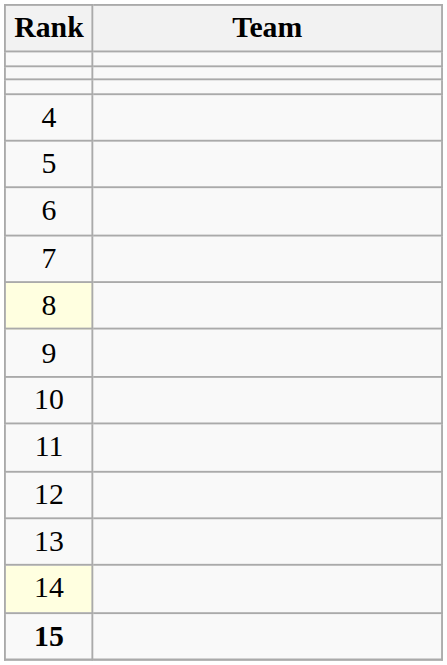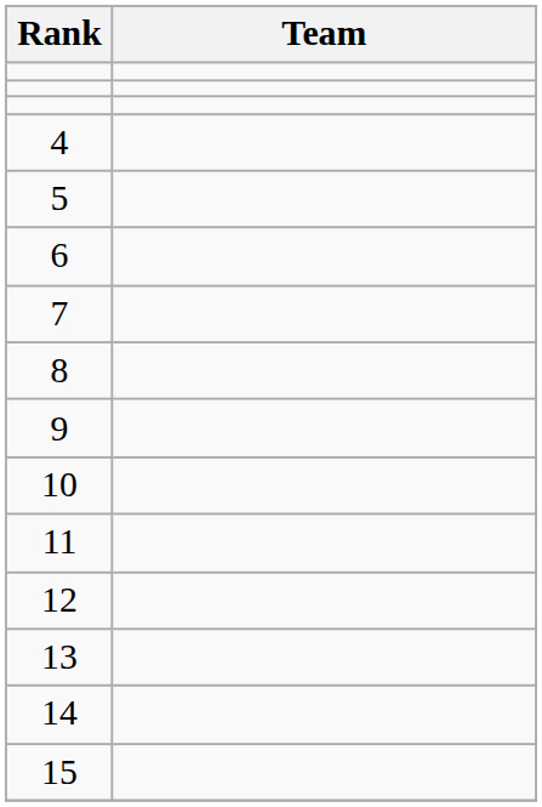row 9 | Rank: lightyellow background -> no background
row 15 | Rank: lightyellow background -> no background
row 16 | Rank: bold -> normal
